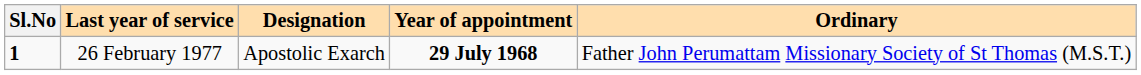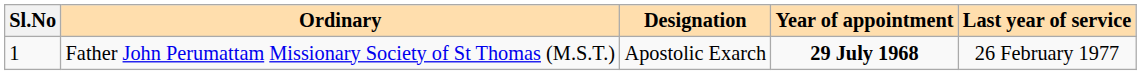columns swapped: Ordinary <-> Last year of service
row 2 | Sl.No: bold -> normal
